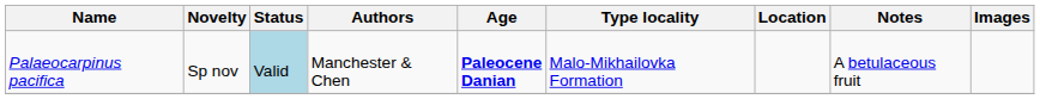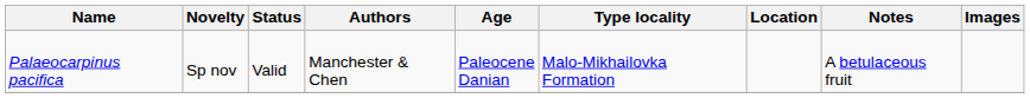Palaeocarpinus pacifica | Status: lightblue background -> no background
Palaeocarpinus pacifica | Age: bold -> normal
